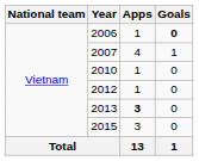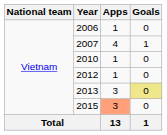2006 | Goals: bold -> normal
2013 | Apps: bold -> normal
2013 | Goals: no background -> khaki background
2015 | Apps: no background -> lightsalmon background
